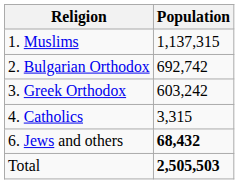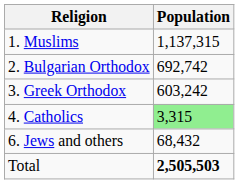4. Catholics | Population: no background -> lightgreen background
6. Jews and others | Population: bold -> normal
